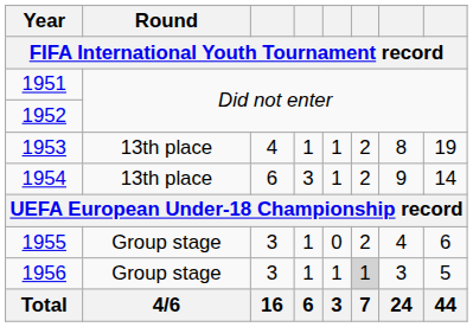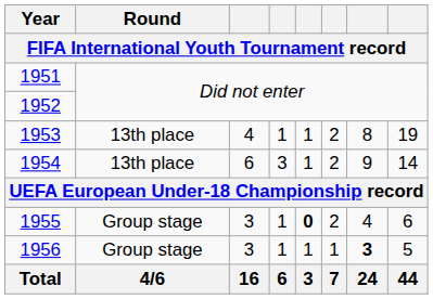1955 | column 5: normal -> bold
1956 | column 6: lightgrey background -> no background
1956 | column 7: normal -> bold
